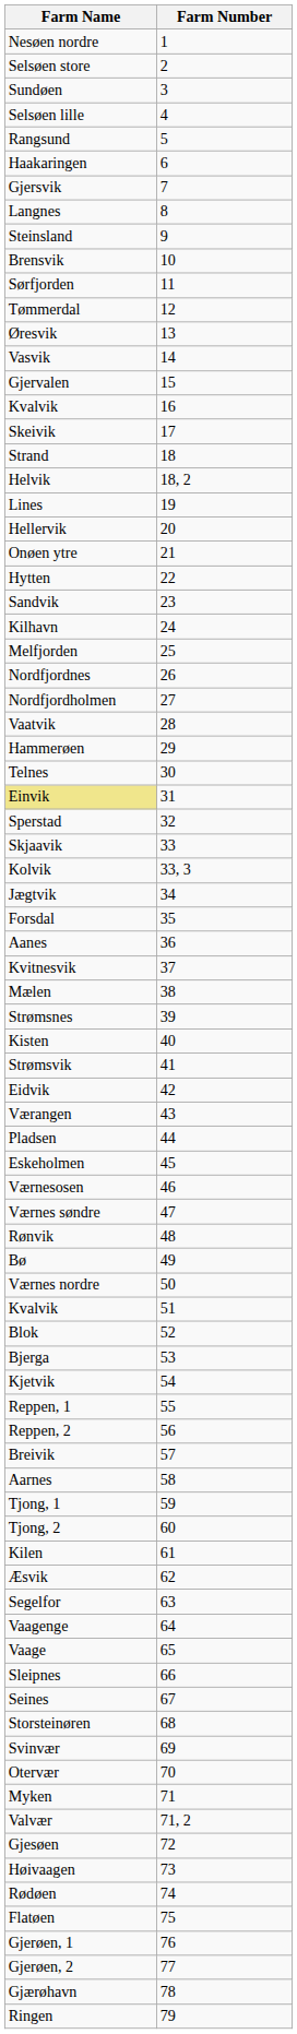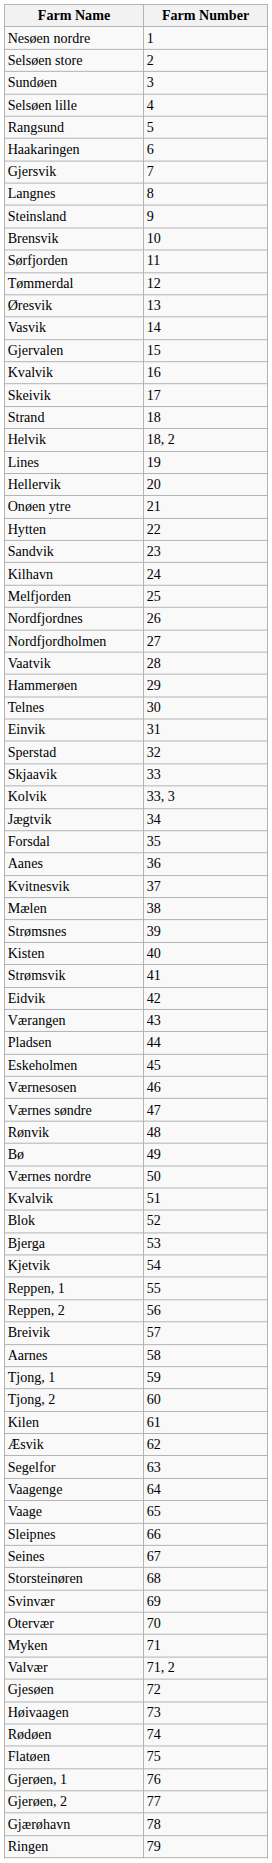row 33 | Farm Name: khaki background -> no background
